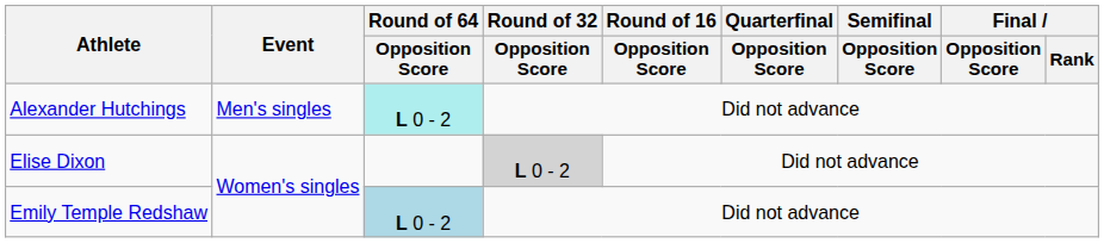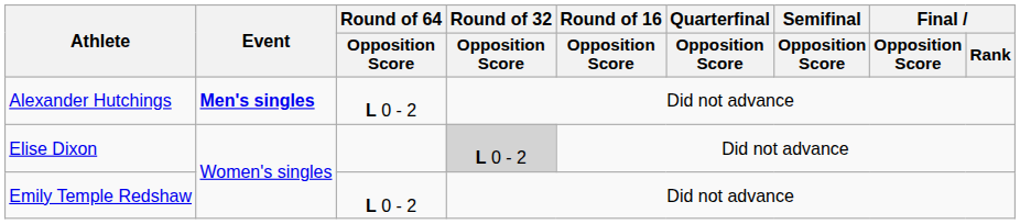Alexander Hutchings | Event: normal -> bold
Alexander Hutchings | Round of 64 / Opposition Score: paleturquoise background -> no background
Emily Temple Redshaw | Round of 64 / Opposition Score: lightblue background -> no background
